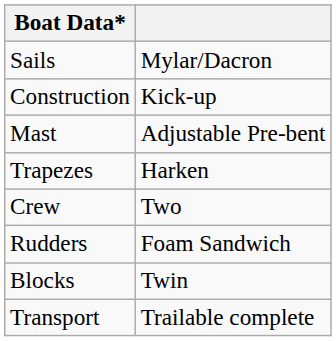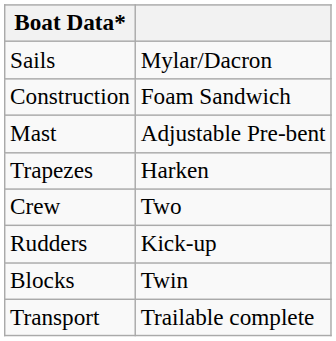Construction | column 2: Kick-up -> Foam Sandwich
Rudders | column 2: Foam Sandwich -> Kick-up
